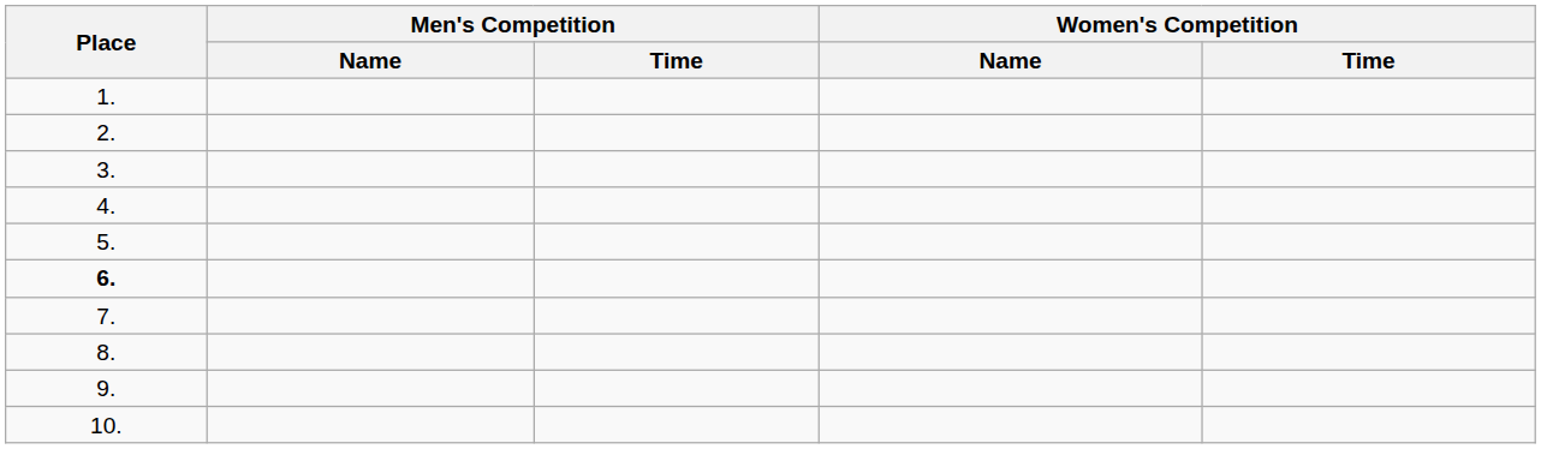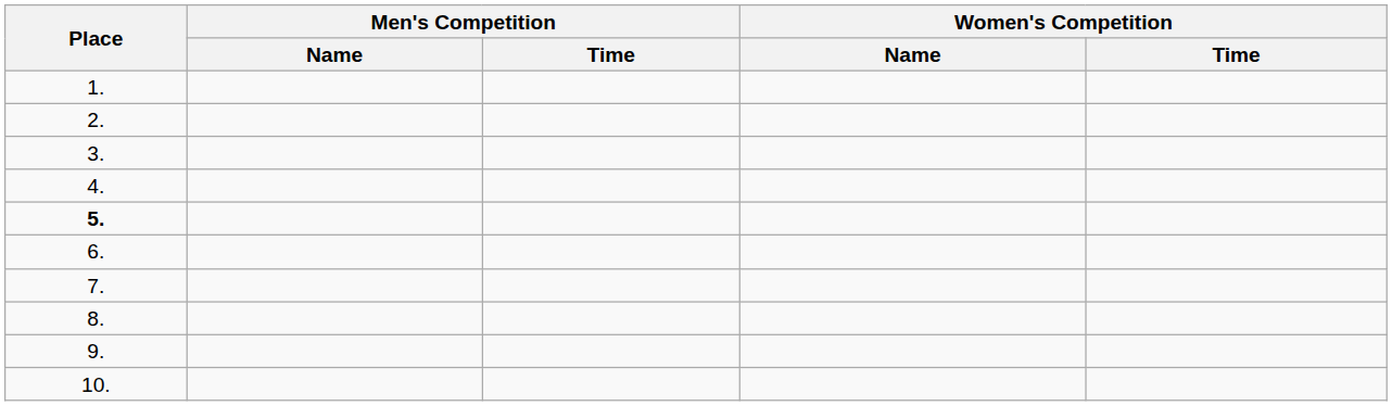5. | Place: normal -> bold
6. | Place: bold -> normal
